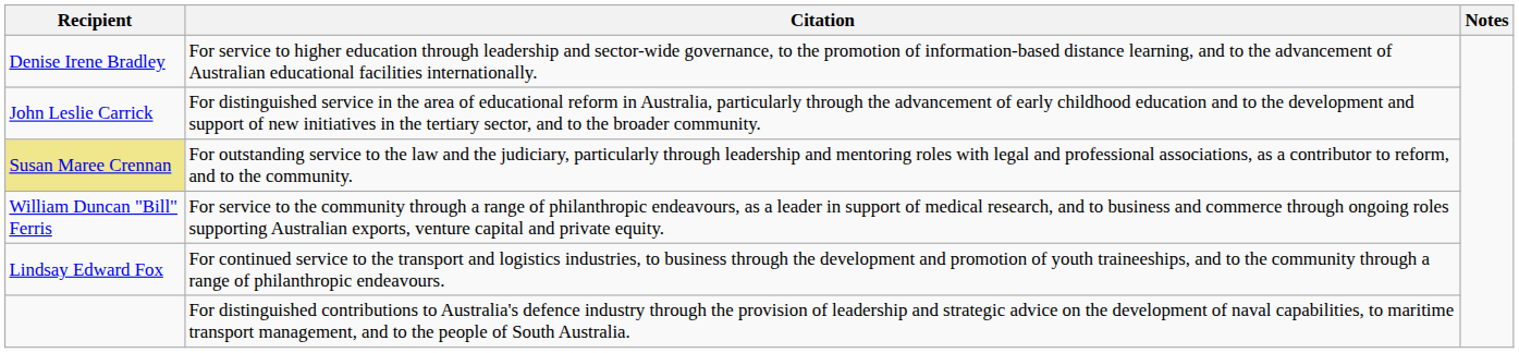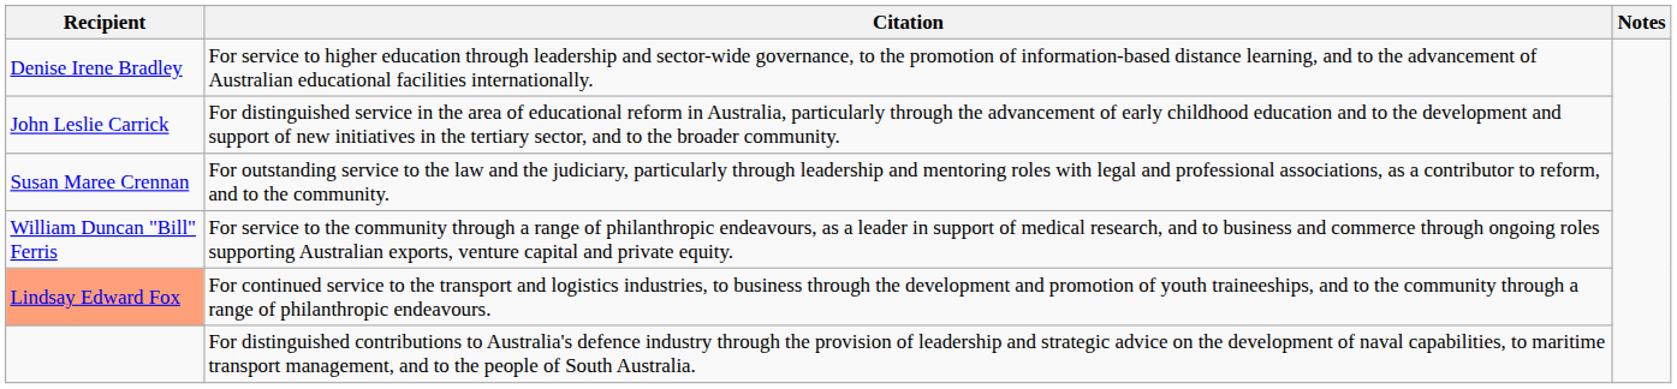Susan Maree Crennan | Recipient: khaki background -> no background
Lindsay Edward Fox | Recipient: no background -> lightsalmon background
